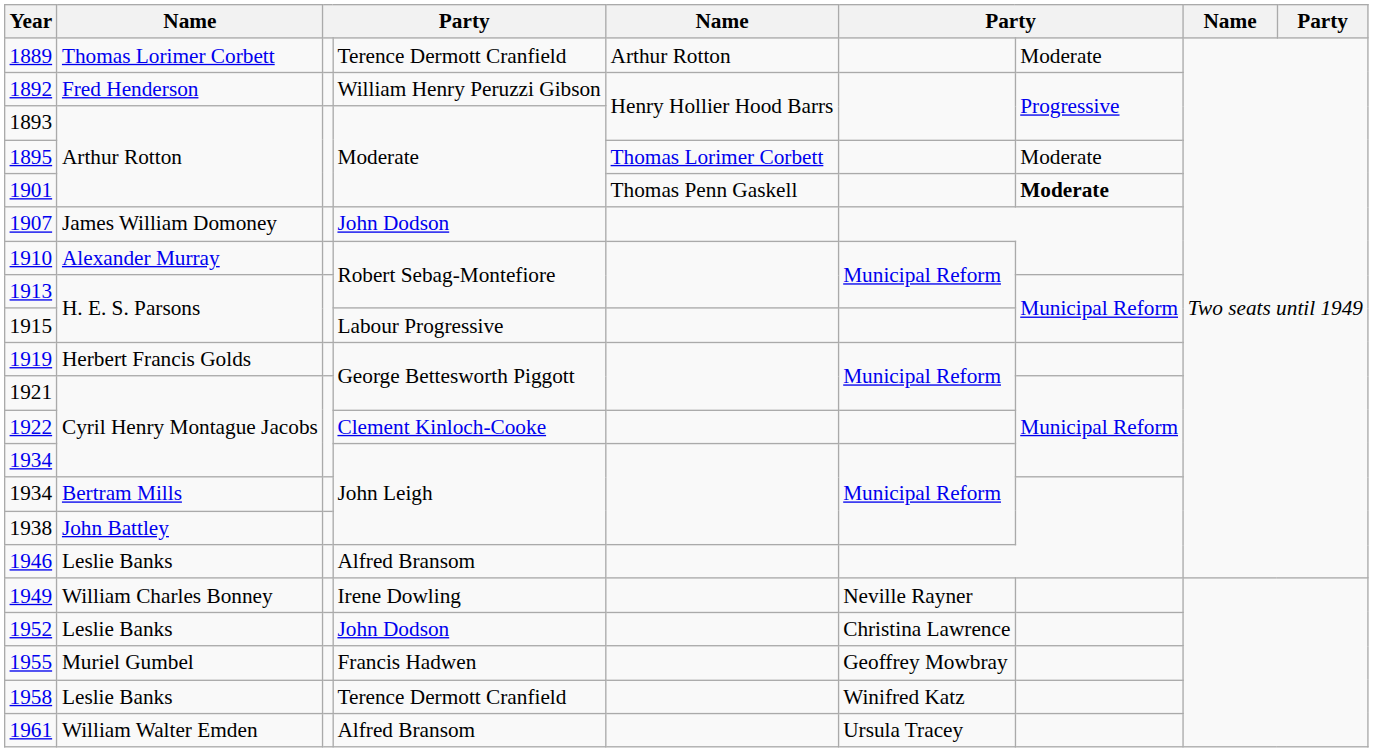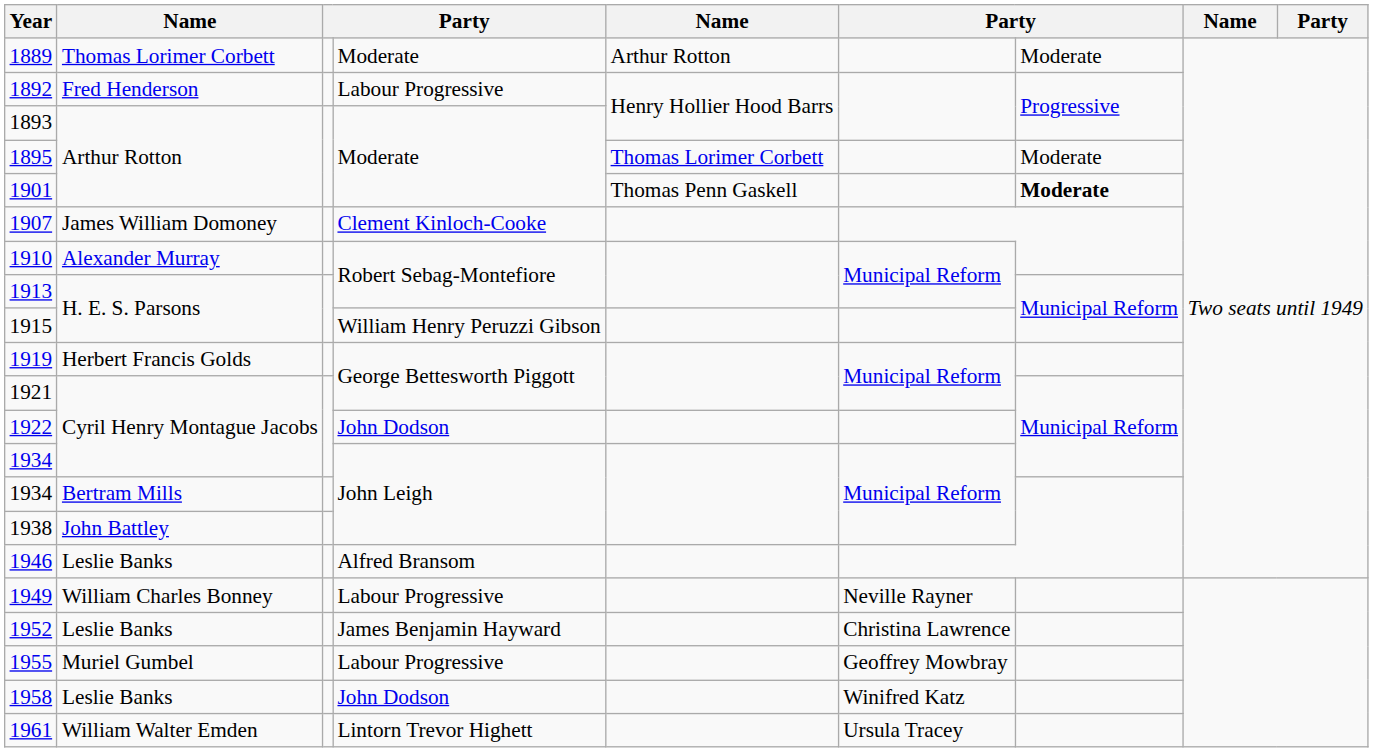1889 | column 4: Terence Dermott Cranfield -> Moderate
1892 | column 4: William Henry Peruzzi Gibson -> Labour Progressive
1907 | column 4: John Dodson -> Clement Kinloch-Cooke
1915 | column 4: Labour Progressive -> William Henry Peruzzi Gibson
1922 | column 4: Clement Kinloch-Cooke -> John Dodson
1949 | column 4: Irene Dowling -> Labour Progressive
1952 | column 4: John Dodson -> James Benjamin Hayward
1955 | column 4: Francis Hadwen -> Labour Progressive
1958 | column 4: Terence Dermott Cranfield -> John Dodson
1961 | column 4: Alfred Bransom -> Lintorn Trevor Highett
